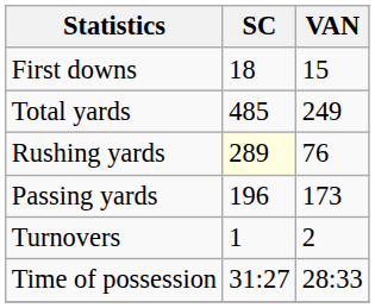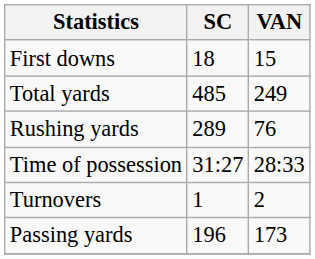Rushing yards | SC: lightyellow background -> no background
rows swapped: Passing yards <-> Time of possession
